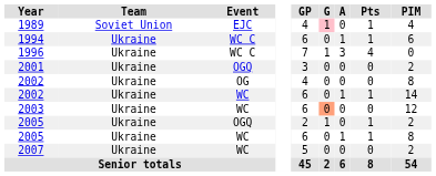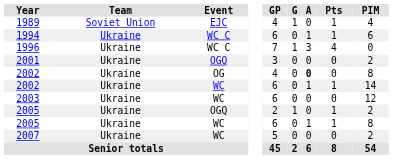1989 | G: pink background -> no background
2002 / OG | A: normal -> bold
2003 | G: lightsalmon background -> no background
